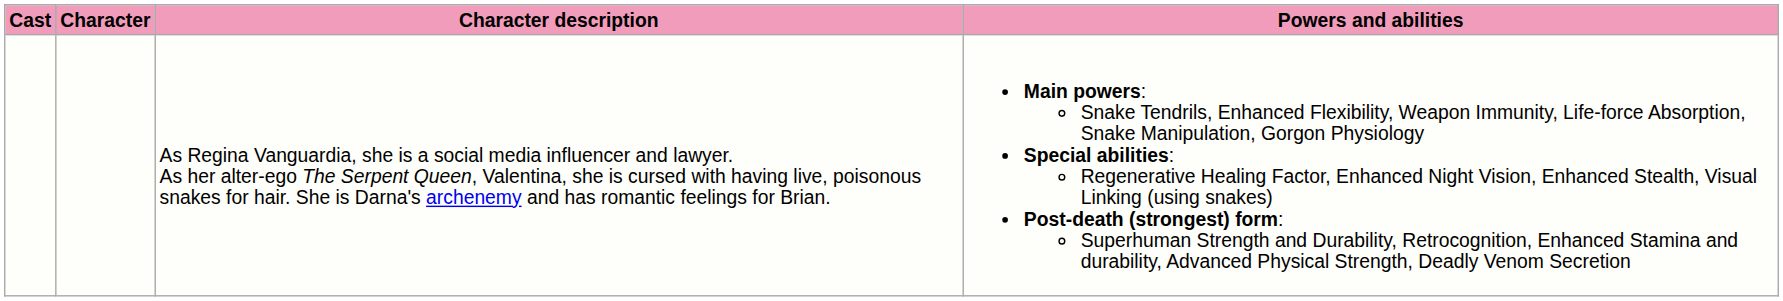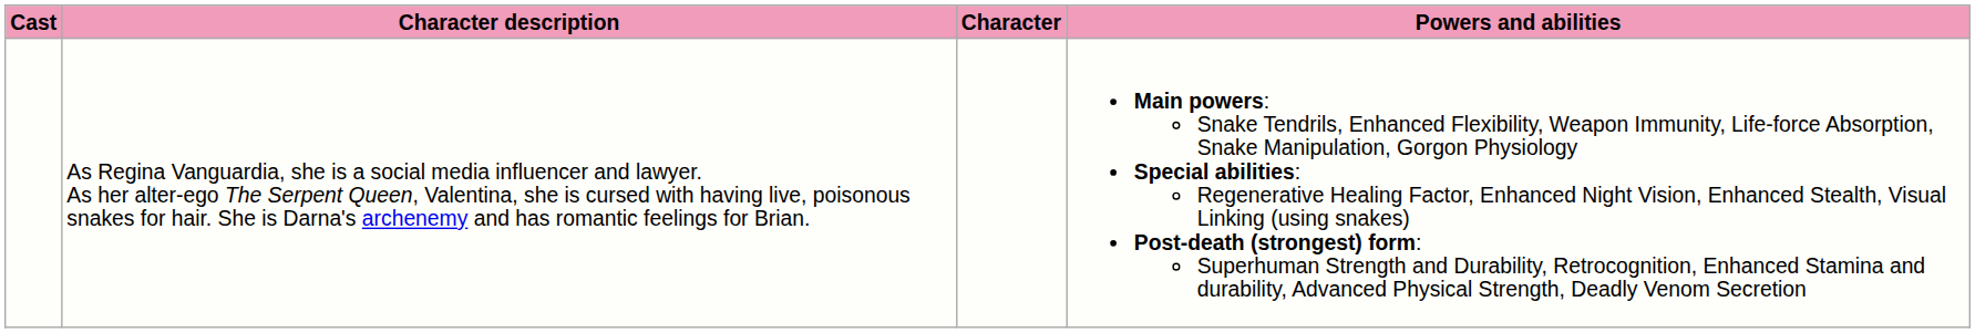columns swapped: Character <-> Character description
